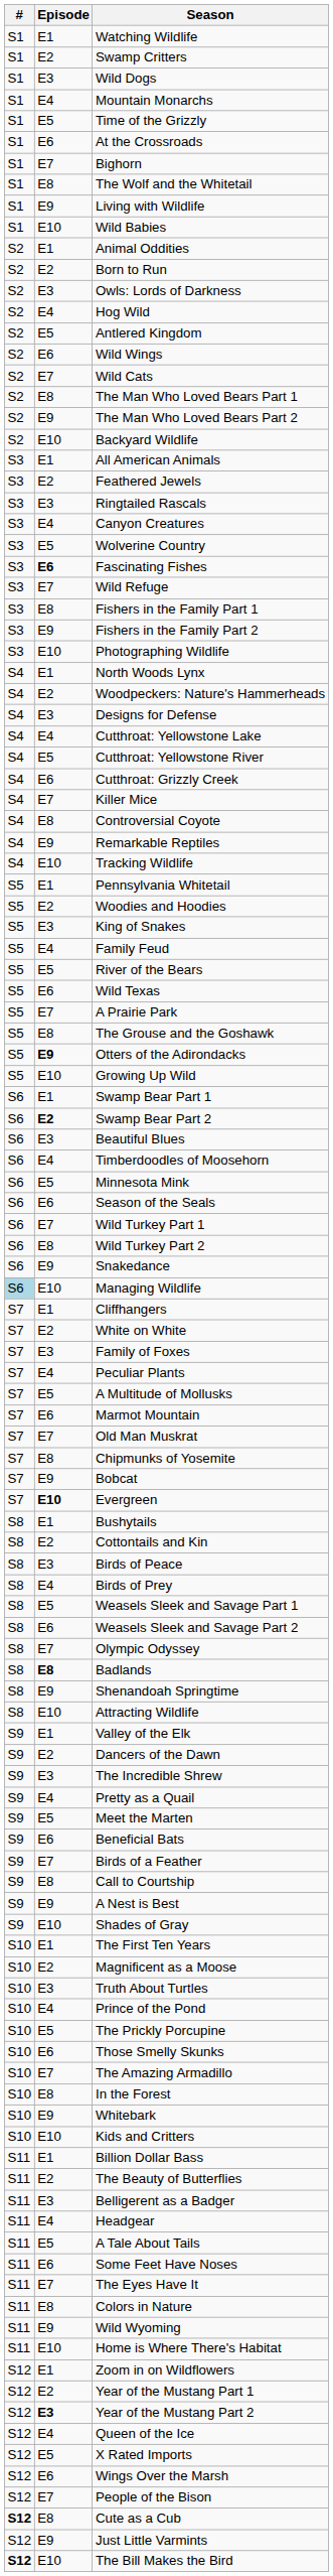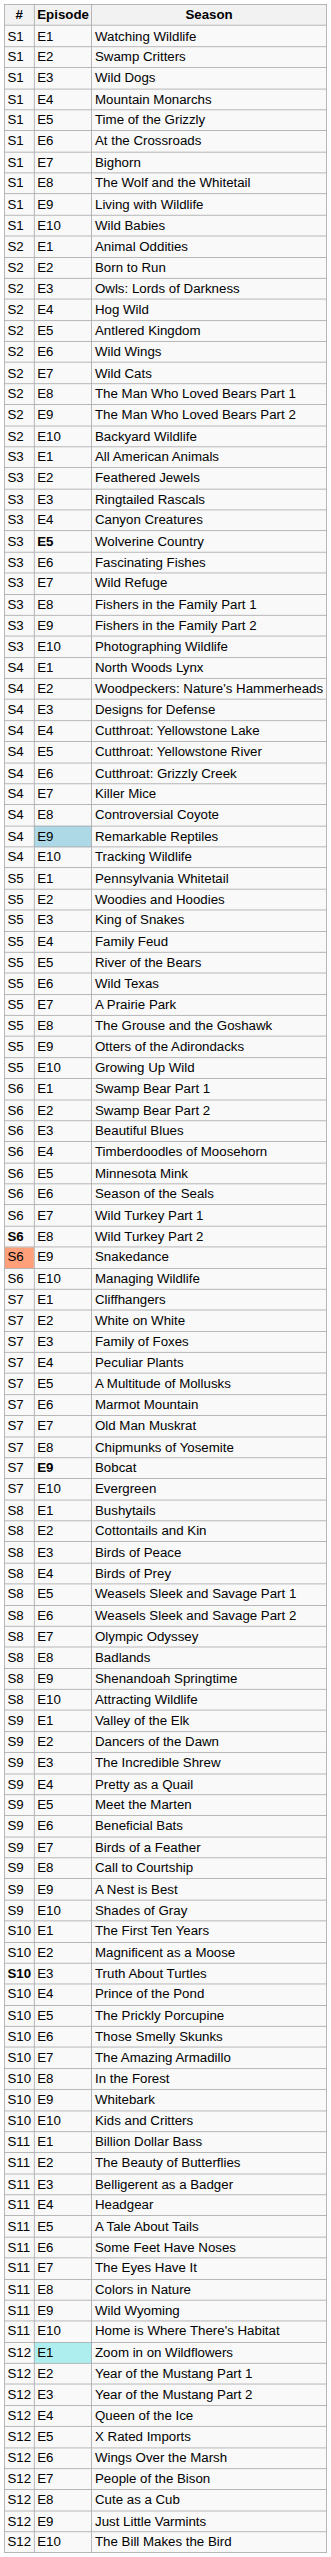Wolverine Country | Episode: normal -> bold
Fascinating Fishes | Episode: bold -> normal
Remarkable Reptiles | Episode: no background -> lightblue background
Otters of the Adirondacks | Episode: bold -> normal
Swamp Bear Part 2 | Episode: bold -> normal
Wild Turkey Part 2 | #: normal -> bold
Snakedance | #: no background -> lightsalmon background
Managing Wildlife | #: lightblue background -> no background
Bobcat | Episode: normal -> bold
Evergreen | Episode: bold -> normal
Badlands | Episode: bold -> normal
Truth About Turtles | #: normal -> bold
Zoom in on Wildflowers | Episode: no background -> paleturquoise background
Year of the Mustang Part 2 | Episode: bold -> normal
Cute as a Cub | #: bold -> normal
The Bill Makes the Bird | #: bold -> normal
